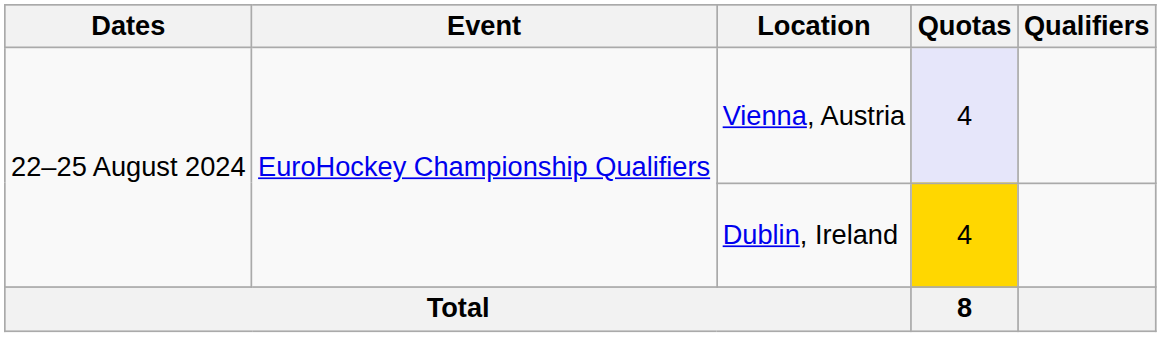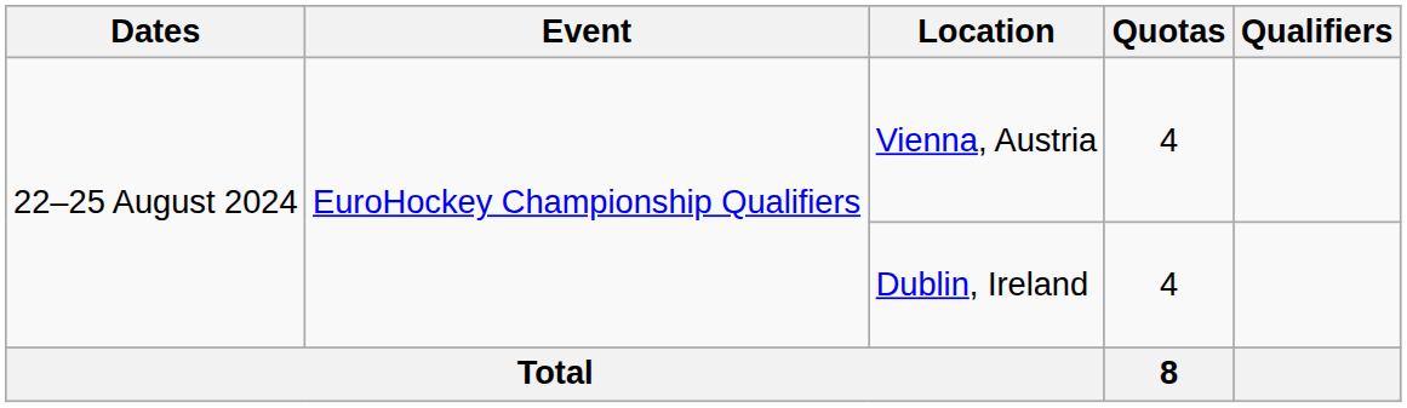Vienna, Austria | Quotas: lavender background -> no background
Dublin, Ireland | Quotas: gold background -> no background
